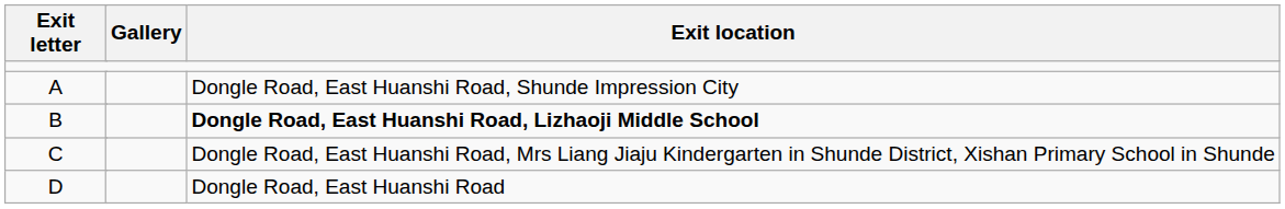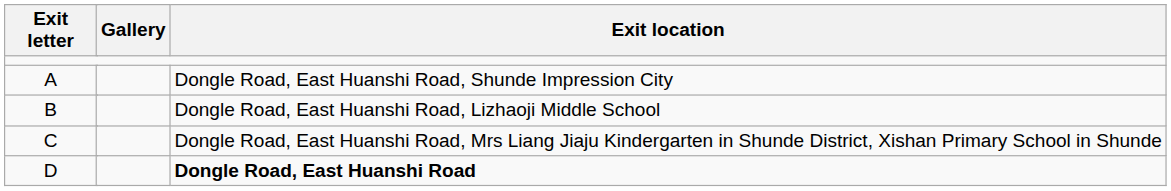Dongle Road, East Huanshi Road, Lizhaoji Middle School | Exit location: bold -> normal
Dongle Road, East Huanshi Road | Exit location: normal -> bold
